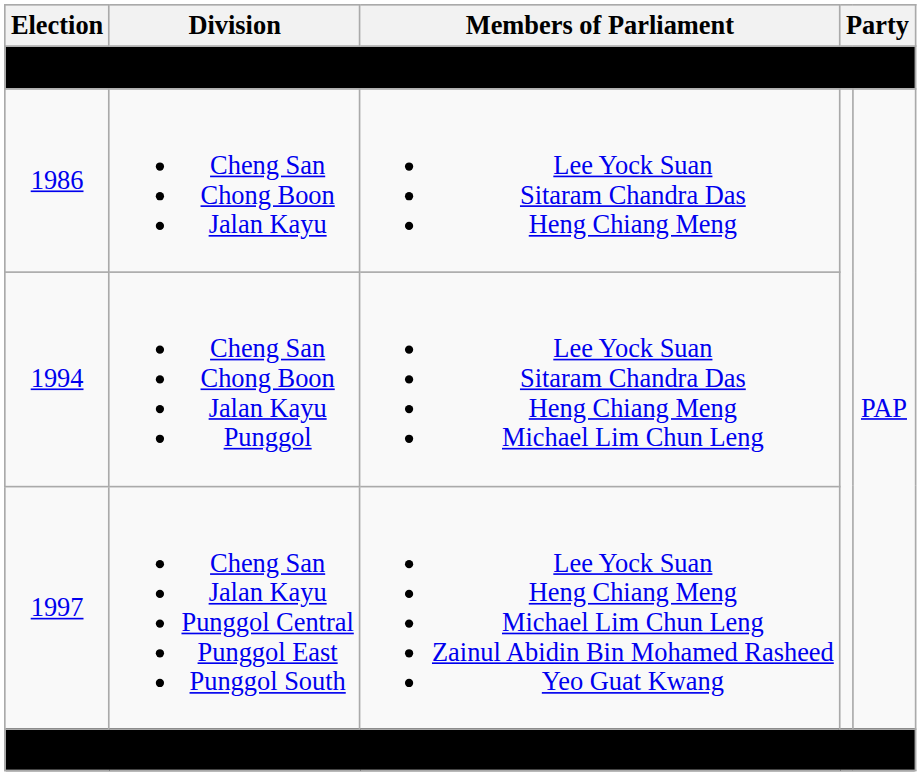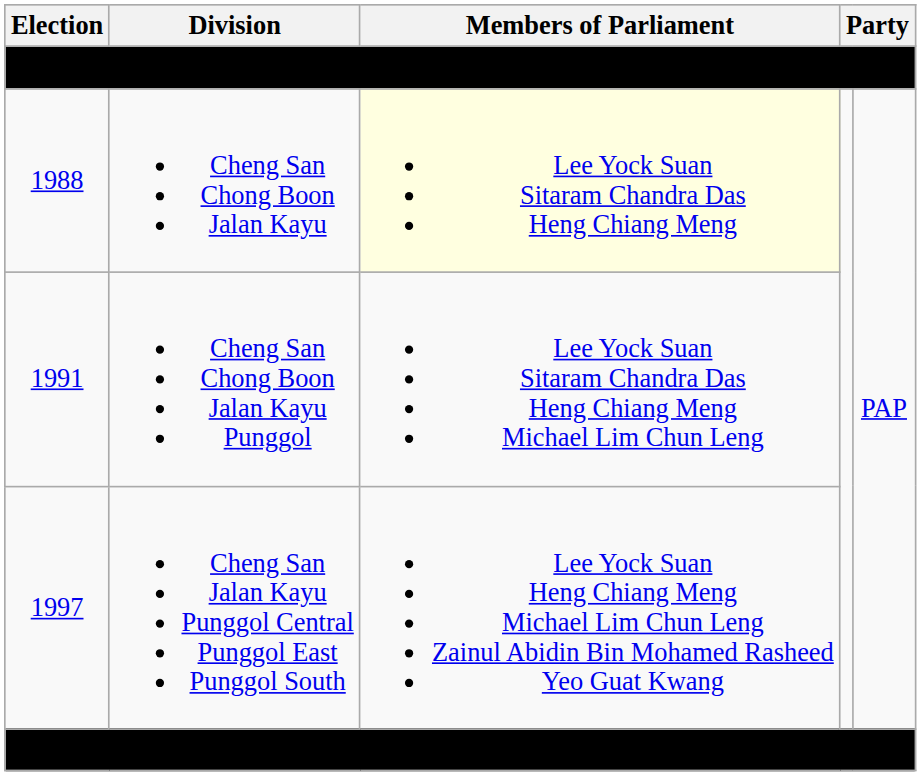Cheng San Chong Boon Jalan Kayu | Election: 1986 -> 1988
Cheng San Chong Boon Jalan Kayu | Members of Parliament: no background -> lightyellow background
Cheng San Chong Boon Jalan Kayu Punggol | Election: 1994 -> 1991
